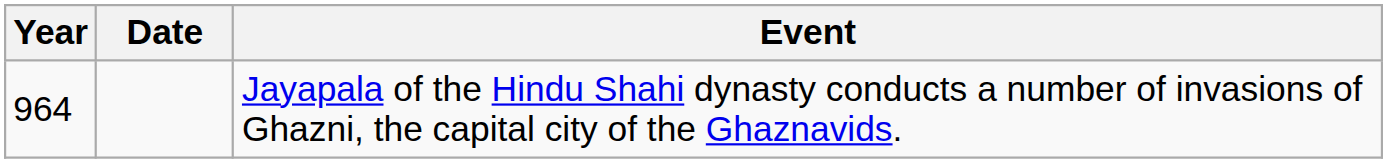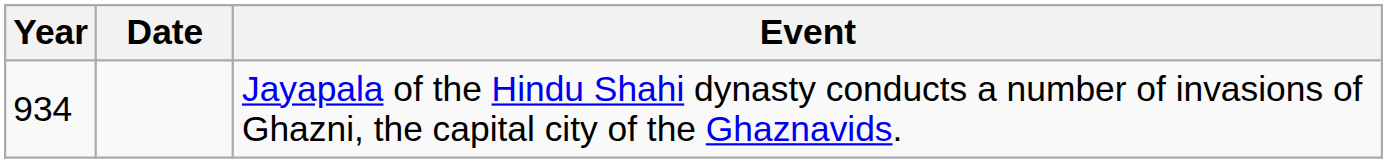row 2 | Year: 964 -> 934
